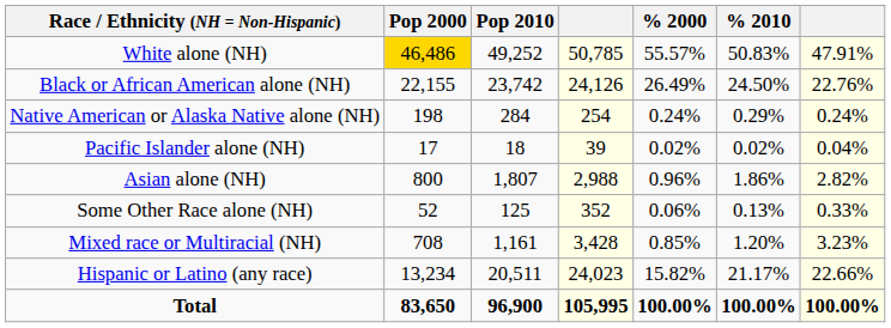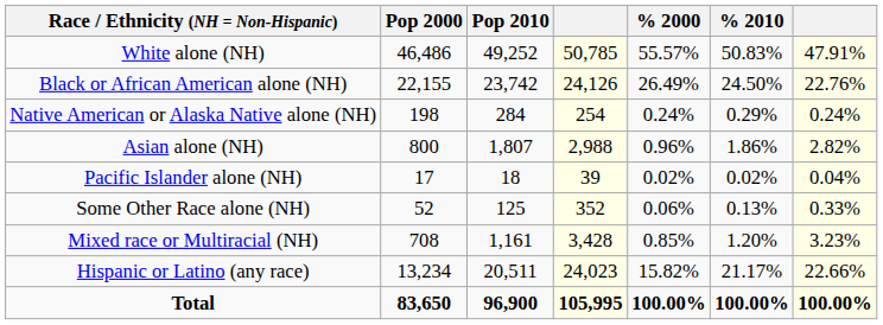White alone (NH) | Pop 2000: gold background -> no background
rows swapped: Asian alone (NH) <-> Pacific Islander alone (NH)
